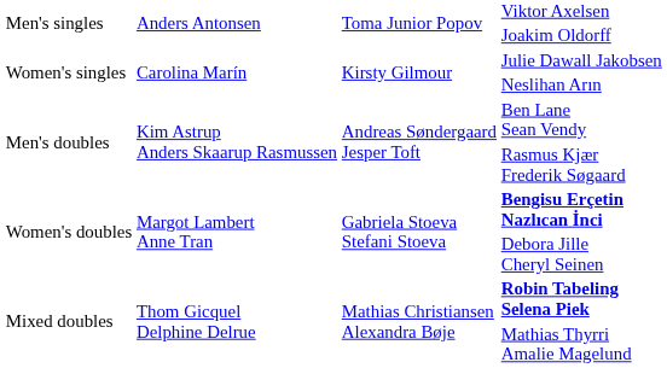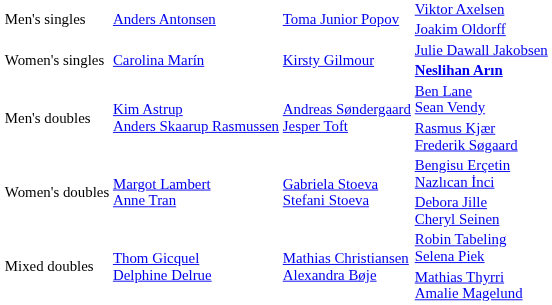Neslihan Arın | column 4: normal -> bold
Bengisu Erçetin Nazlıcan İnci | column 4: bold -> normal
Robin Tabeling Selena Piek | column 4: bold -> normal
